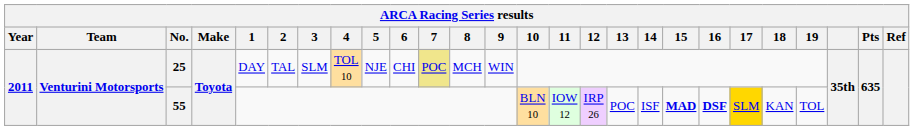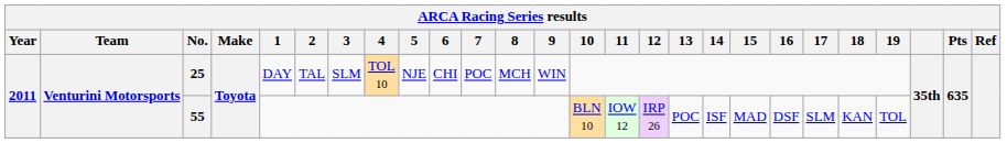25 | 7: khaki background -> no background
55 | 15: bold -> normal
55 | 16: bold -> normal
55 | 17: gold background -> no background
